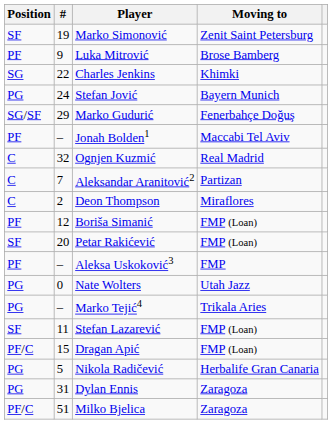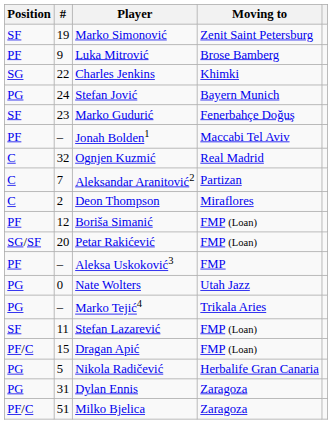Marko Gudurić | Position: SG/SF -> SF
Marko Gudurić | #: 29 -> 23
Petar Rakićević | Position: SF -> SG/SF
